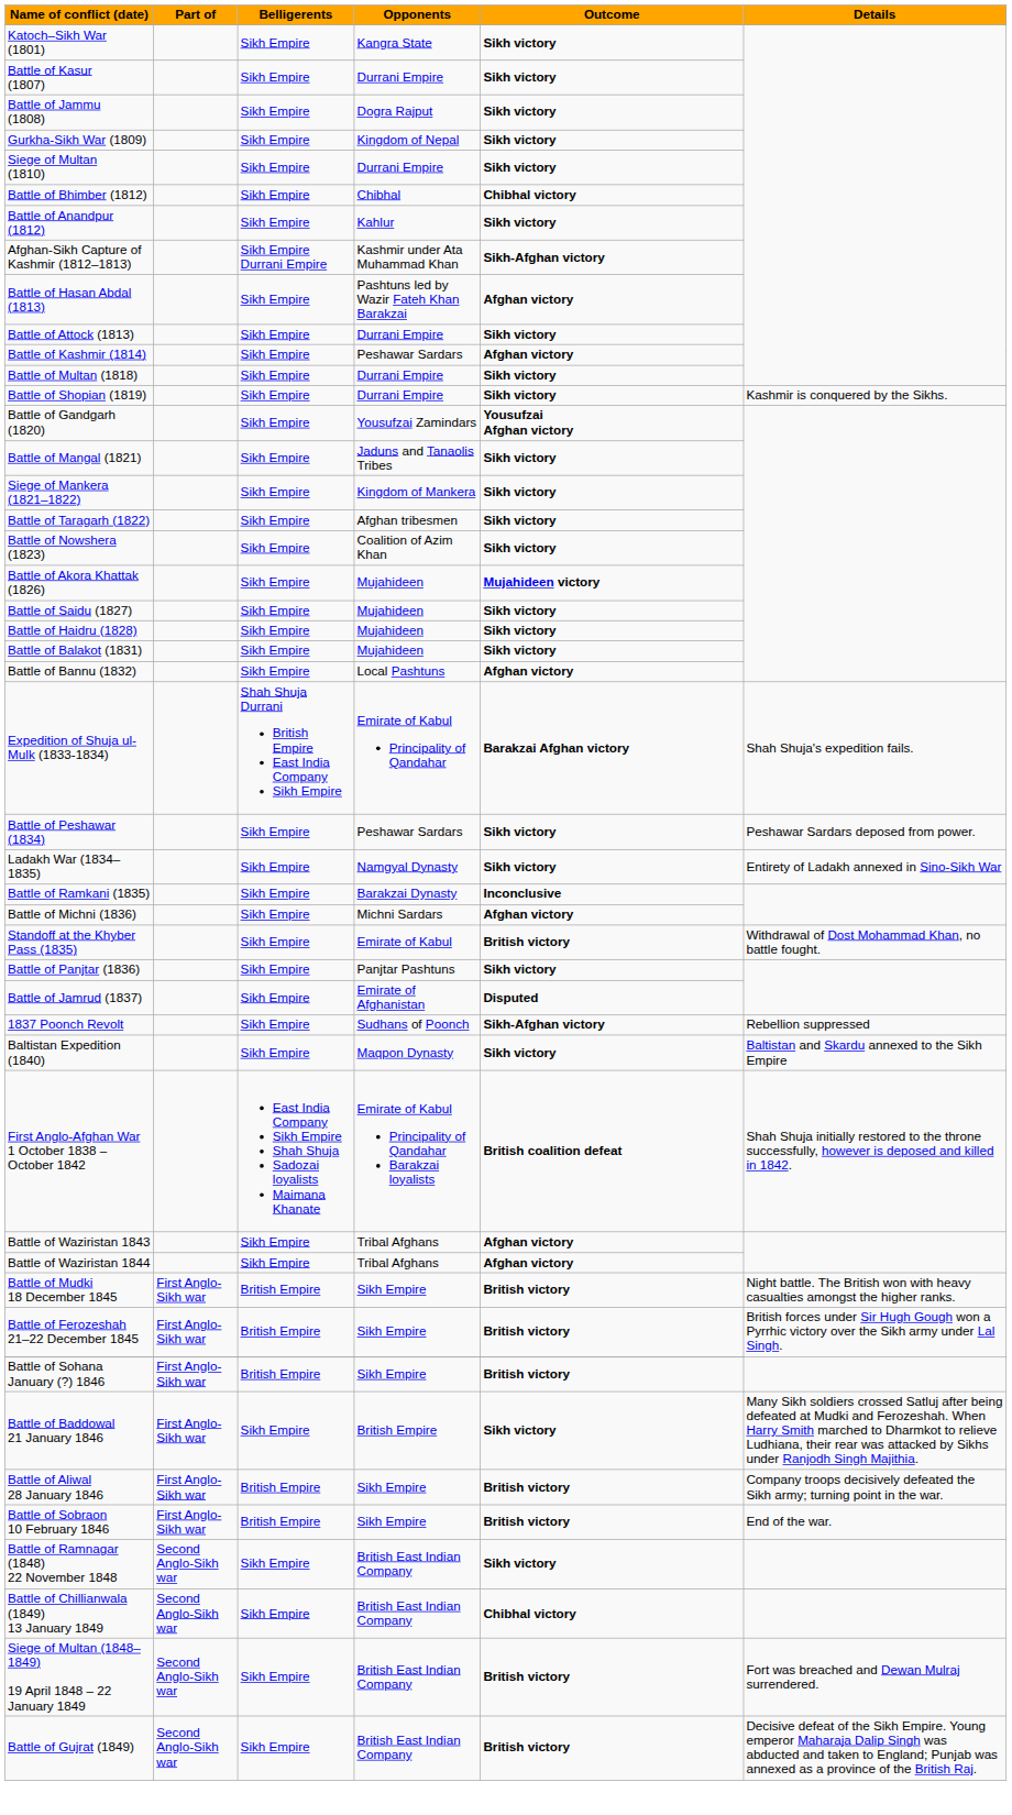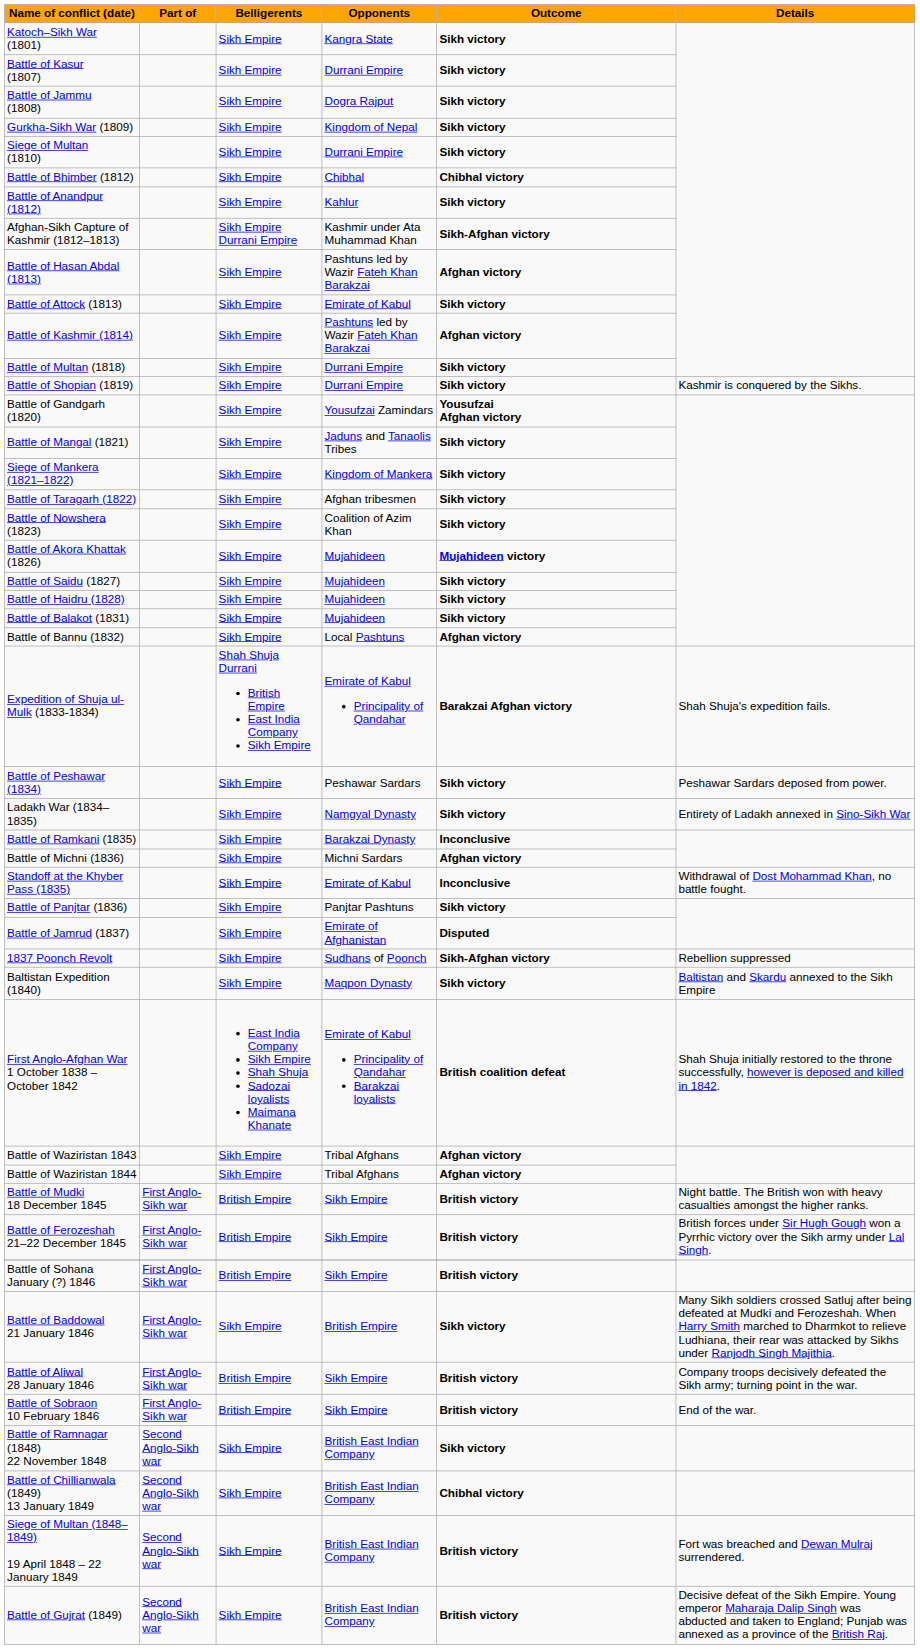Battle of Attock (1813) | Opponents: Durrani Empire -> Emirate of Kabul
Battle of Kashmir (1814) | Opponents: Peshawar Sardars -> Pashtuns led by Wazir Fateh Khan Barakzai
Standoff at the Khyber Pass (1835) | Outcome: British victory -> Inconclusive
